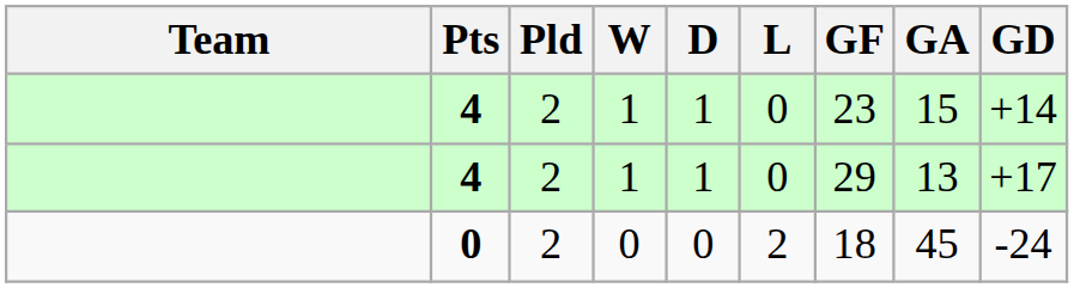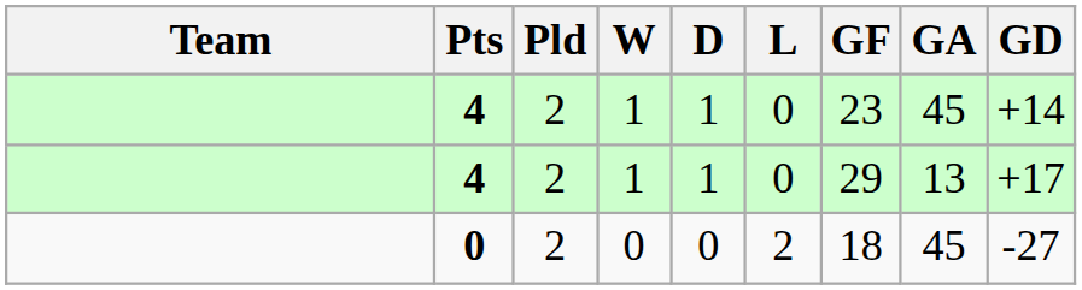row 2 | GA: 15 -> 45
row 4 | GD: -24 -> -27
